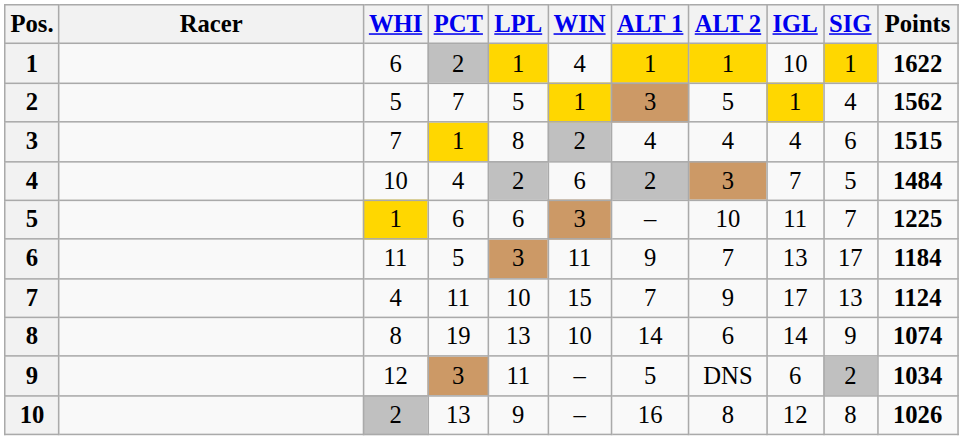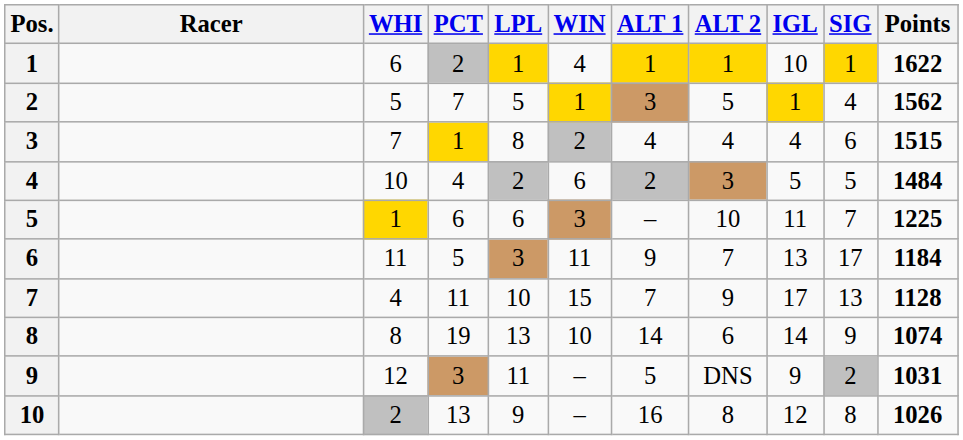row 5 | IGL: 7 -> 5
row 8 | Points: 1124 -> 1128
row 10 | IGL: 6 -> 9
row 10 | Points: 1034 -> 1031
